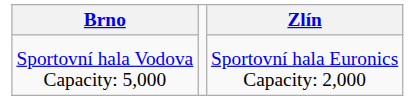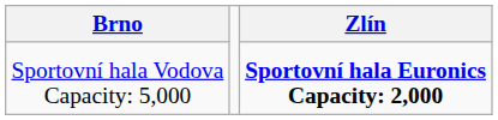Sportovní hala Vodova Capacity: 5,000 | Zlín: normal -> bold
